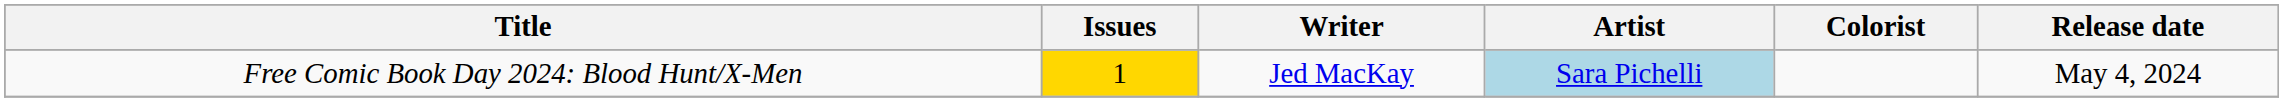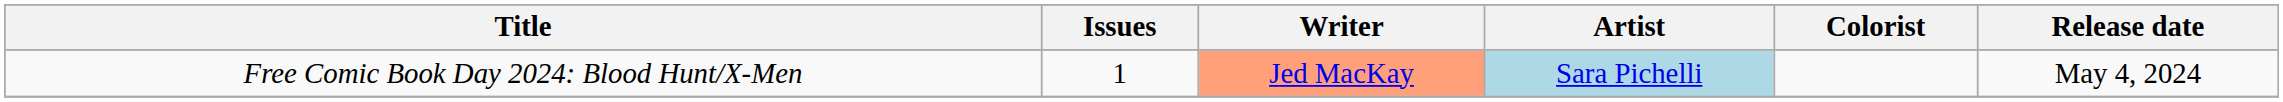Free Comic Book Day 2024: Blood Hunt/X-Men | Issues: gold background -> no background
Free Comic Book Day 2024: Blood Hunt/X-Men | Writer: no background -> lightsalmon background
